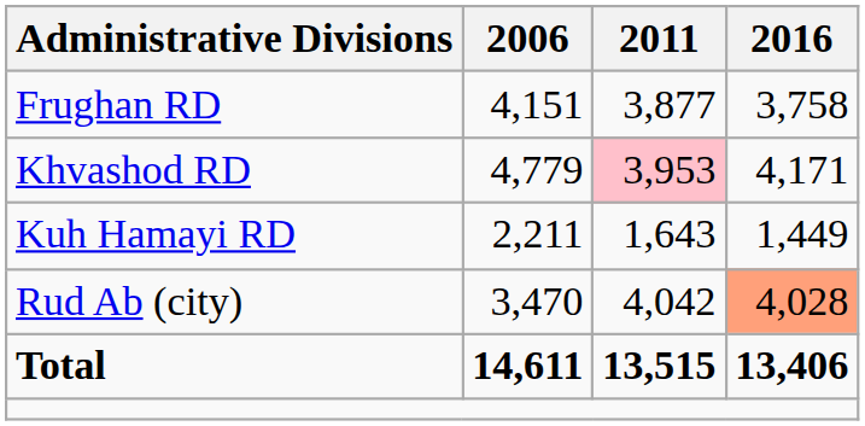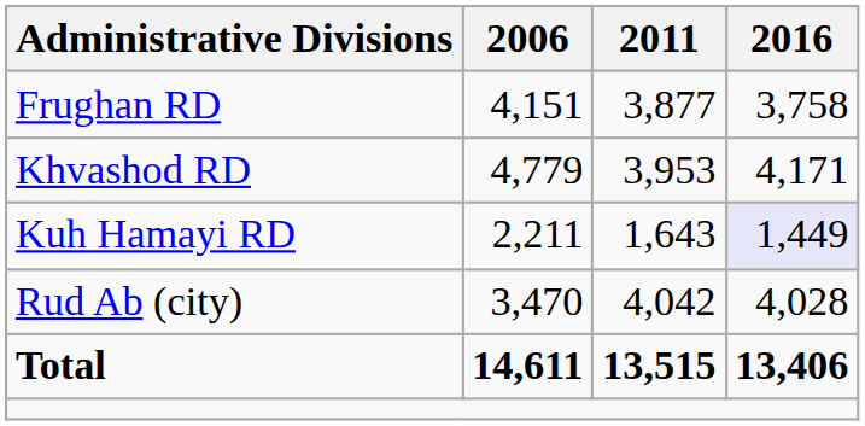Khvashod RD | 2011: pink background -> no background
Kuh Hamayi RD | 2016: no background -> lavender background
Rud Ab (city) | 2016: lightsalmon background -> no background
